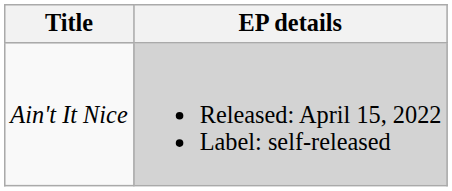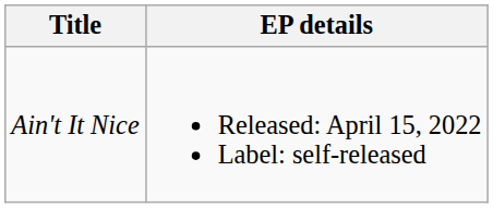Ain't It Nice | EP details: lightgrey background -> no background
